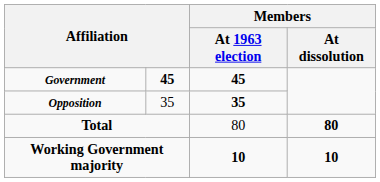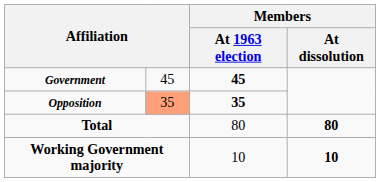Government | column 2: bold -> normal
Opposition | column 2: no background -> lightsalmon background
Working Government majority | Members / At 1963 election: bold -> normal
